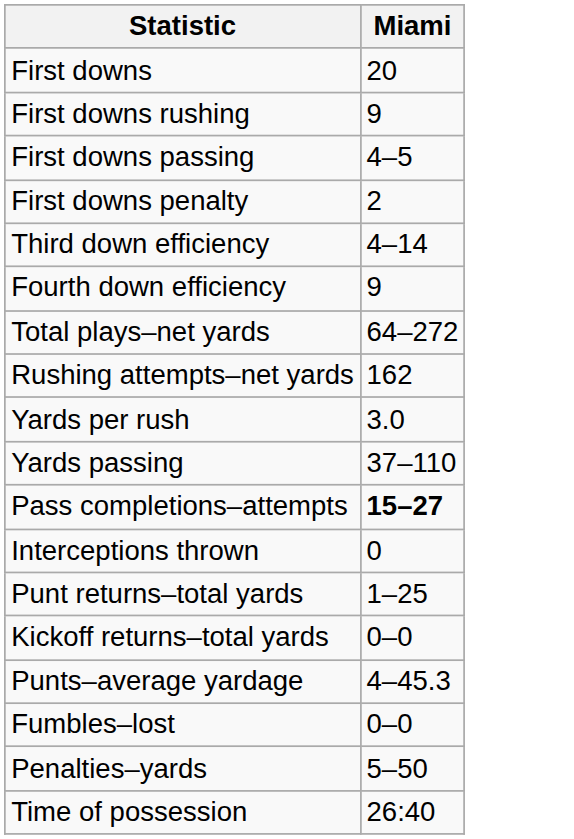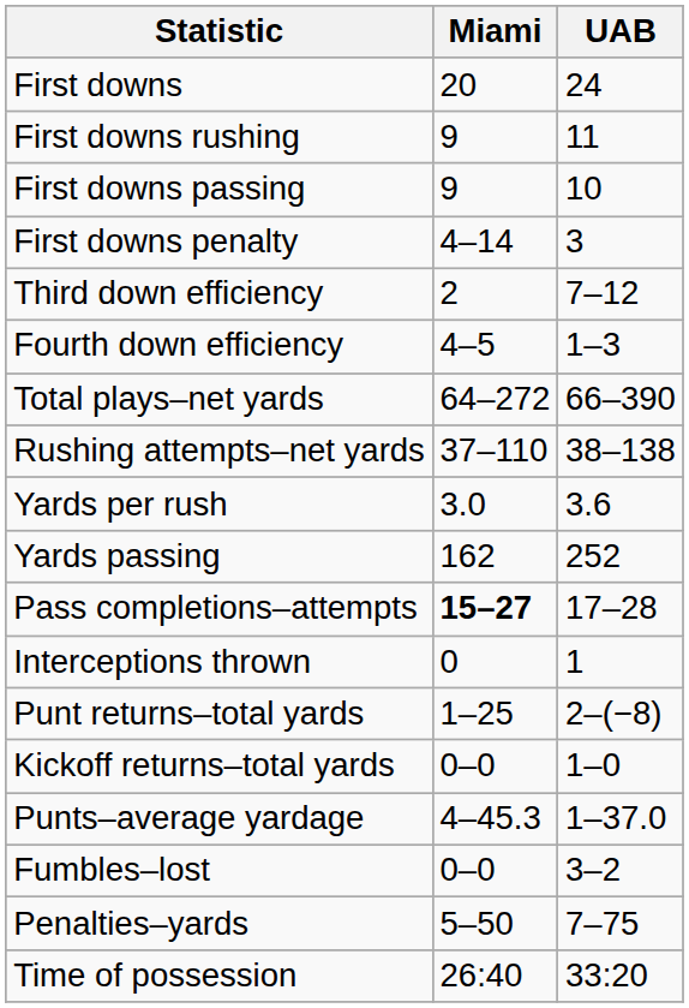+ column: UAB | 24 | 11 | 10 | 3 | 7–12 | 1–3 | 66–390 | 38–138 | 3.6 | 252 | 17–28 | 1 | 2–(−8) | 1–0 | 1–37.0 | 3–2 | 7–75 | 33:20
First downs passing | Miami: 4–5 -> 9
First downs penalty | Miami: 2 -> 4–14
Third down efficiency | Miami: 4–14 -> 2
Fourth down efficiency | Miami: 9 -> 4–5
Rushing attempts–net yards | Miami: 162 -> 37–110
Yards passing | Miami: 37–110 -> 162
